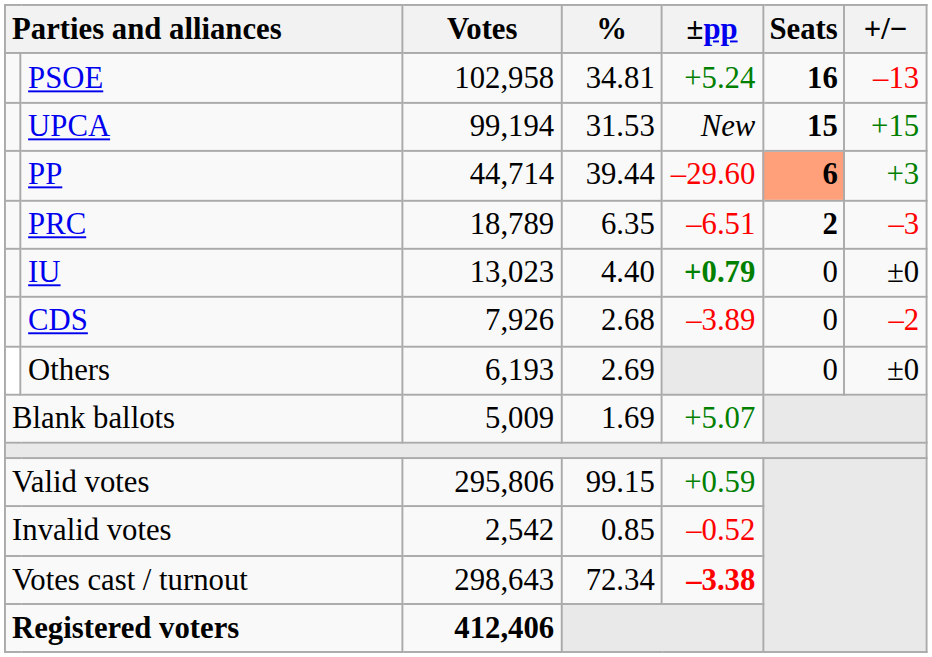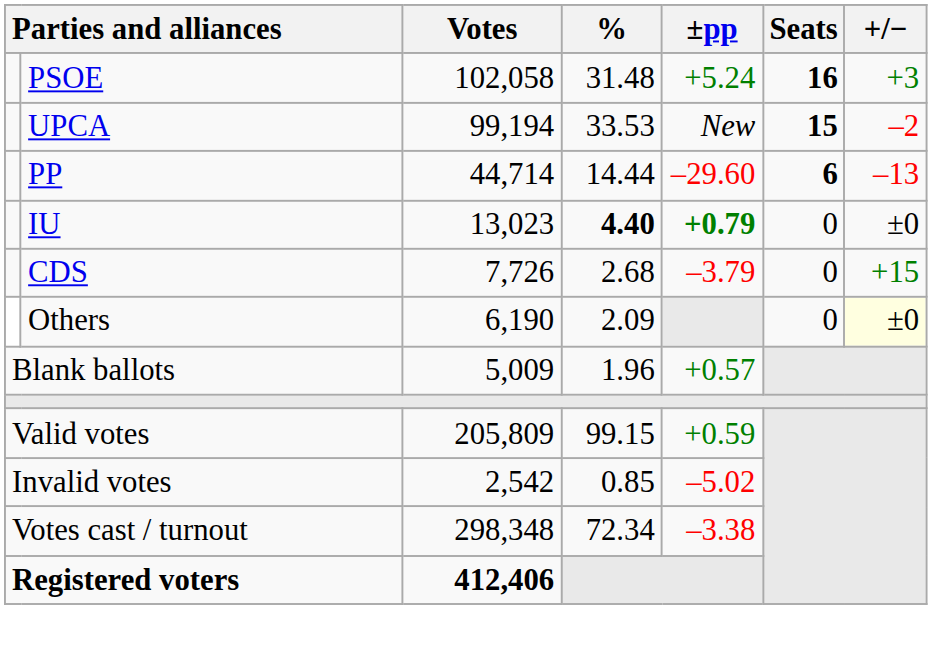PSOE | Votes: 102,958 -> 102,058
PSOE | %: 34.81 -> 31.48
PSOE | +/−: –13 -> +3
UPCA | %: 31.53 -> 33.53
UPCA | +/−: +15 -> –2
PP | %: 39.44 -> 14.44
PP | Seats: lightsalmon background -> no background
PP | +/−: +3 -> –13
- row: PRC | 18,789 | 6.35 | –6.51 | 2 | –3
IU | %: normal -> bold
CDS | Votes: 7,926 -> 7,726
CDS | ±pp: –3.89 -> –3.79
CDS | +/−: –2 -> +15
Others | Votes: 6,193 -> 6,190
Others | %: 2.69 -> 2.09
Others | +/−: no background -> lightyellow background
Blank ballots | %: 1.69 -> 1.96
Blank ballots | ±pp: +5.07 -> +0.57
Valid votes | Votes: 295,806 -> 205,809
Invalid votes | ±pp: –0.52 -> –5.02
Votes cast / turnout | Votes: 298,643 -> 298,348
Votes cast / turnout | ±pp: bold -> normal
